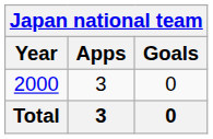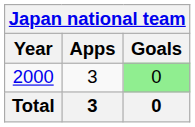2000 | Goals: no background -> lightgreen background
